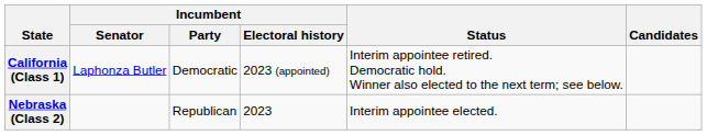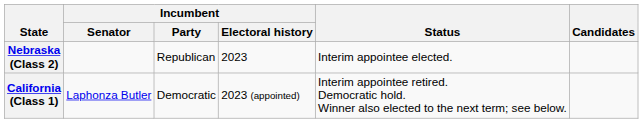rows swapped: California (Class 1) <-> Nebraska (Class 2)
